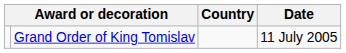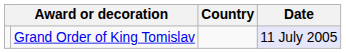Grand Order of King Tomislav | Date: no background -> lavender background
